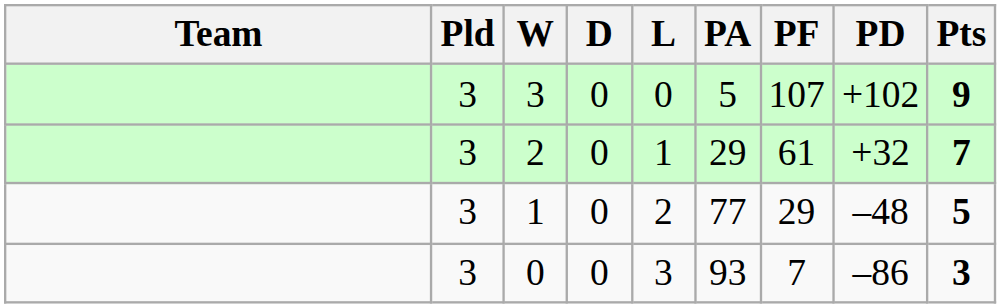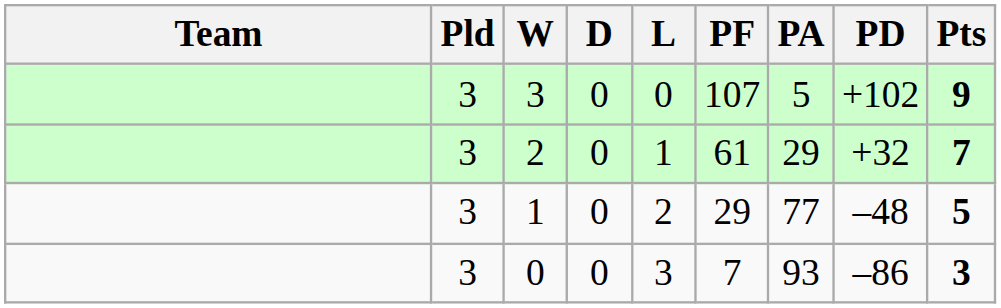columns swapped: PF <-> PA
